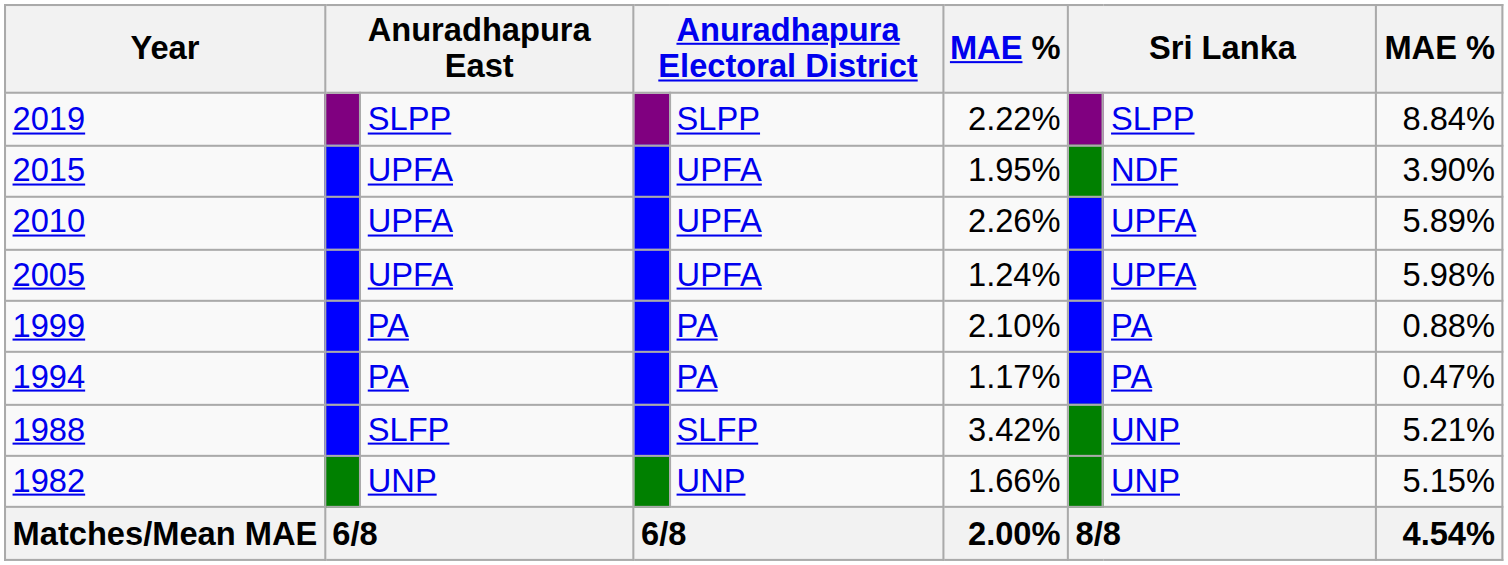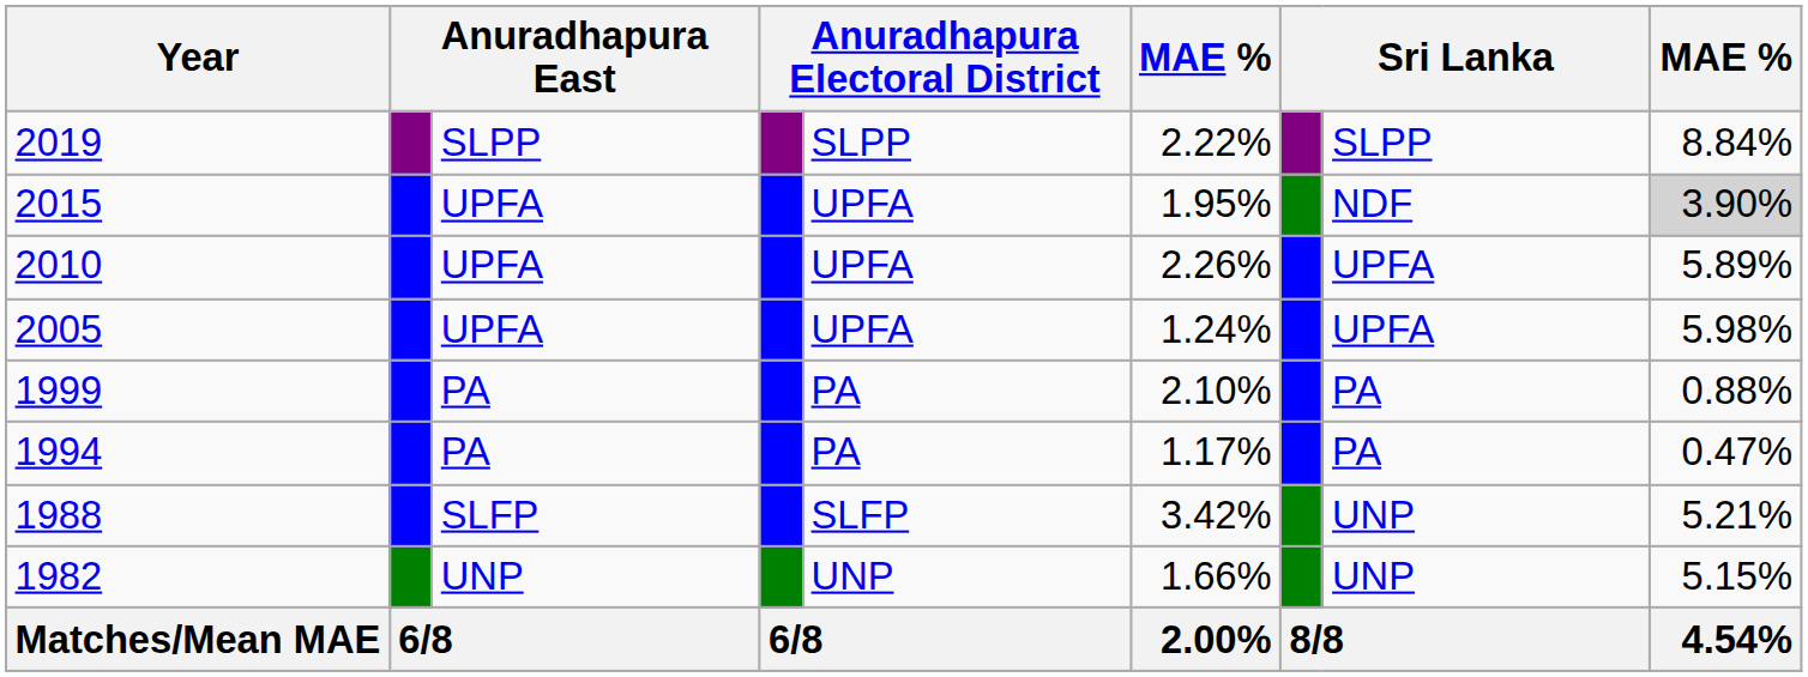2015 | column 9: no background -> lightgrey background
